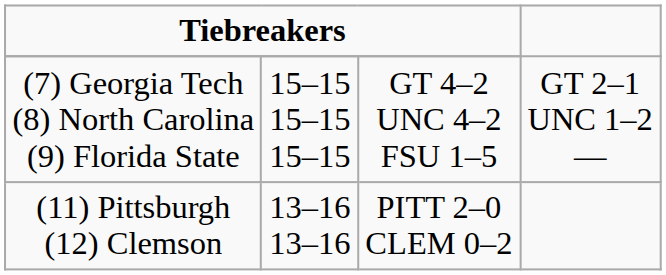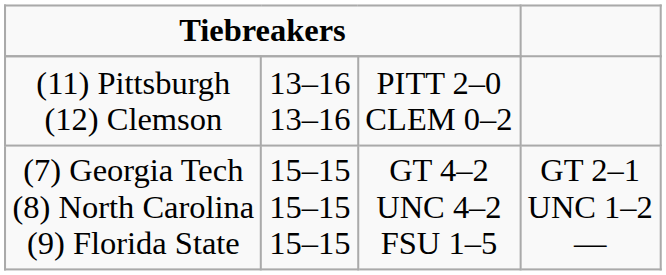rows swapped: (7) Georgia Tech (8) North Carolina (9) Florida State <-> (11) Pittsburgh (12) Clemson
